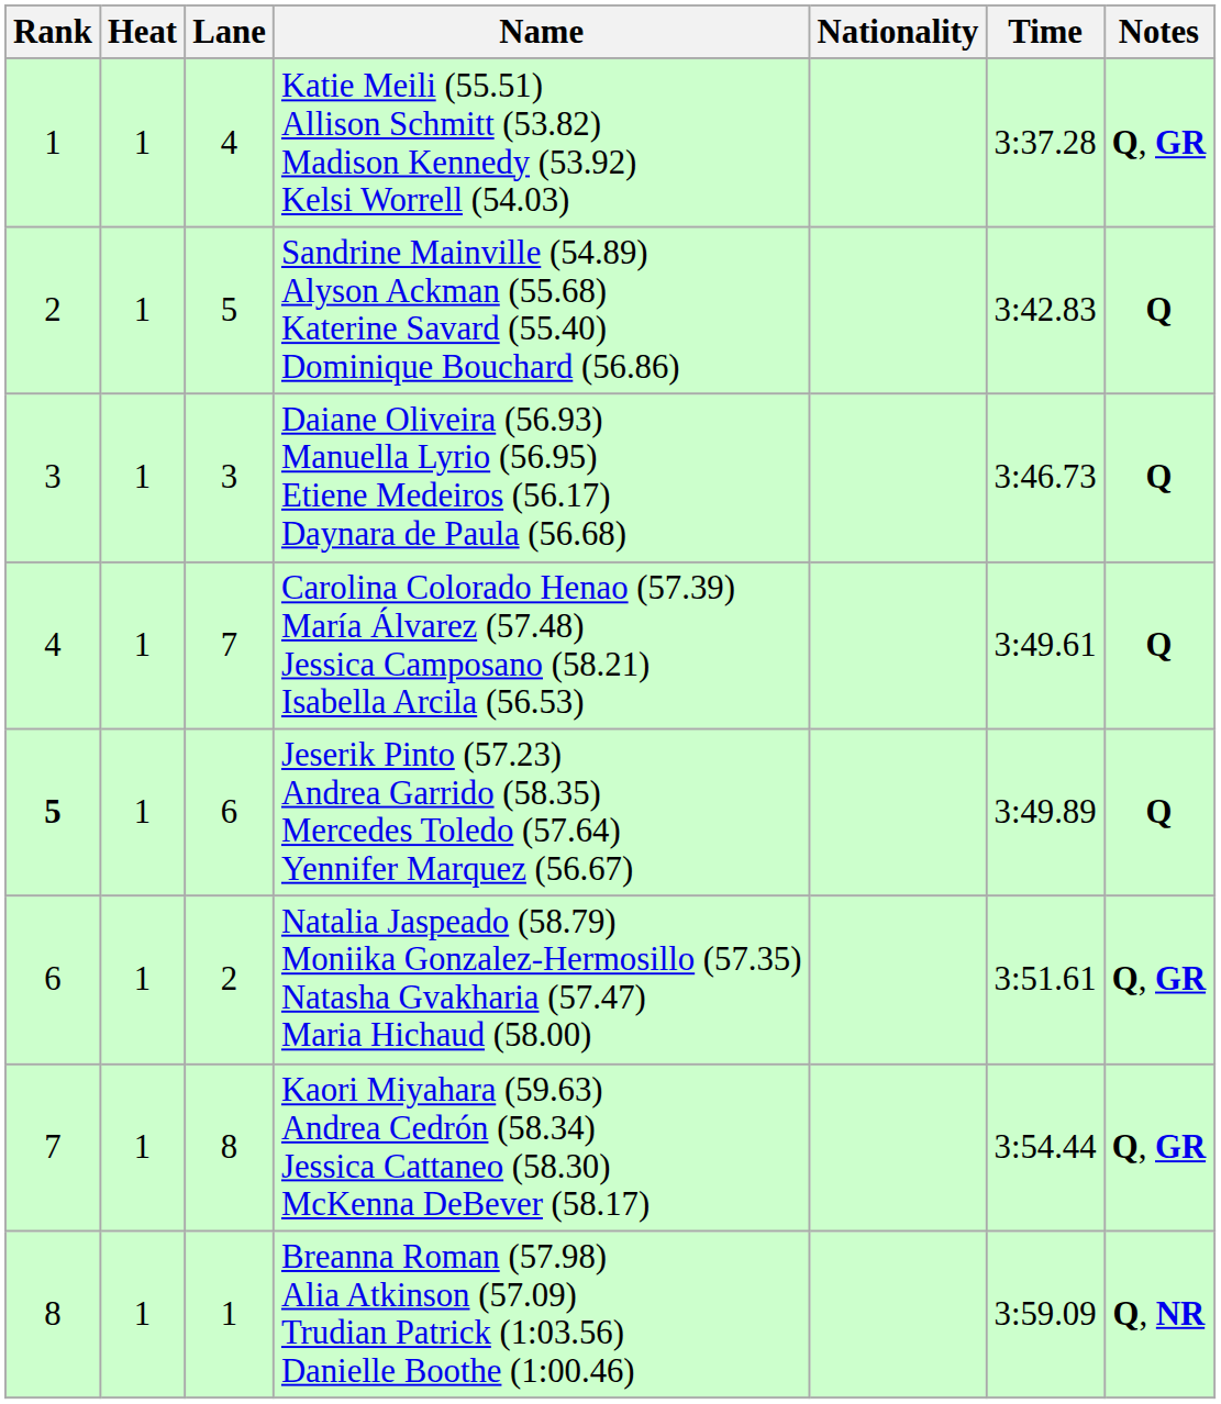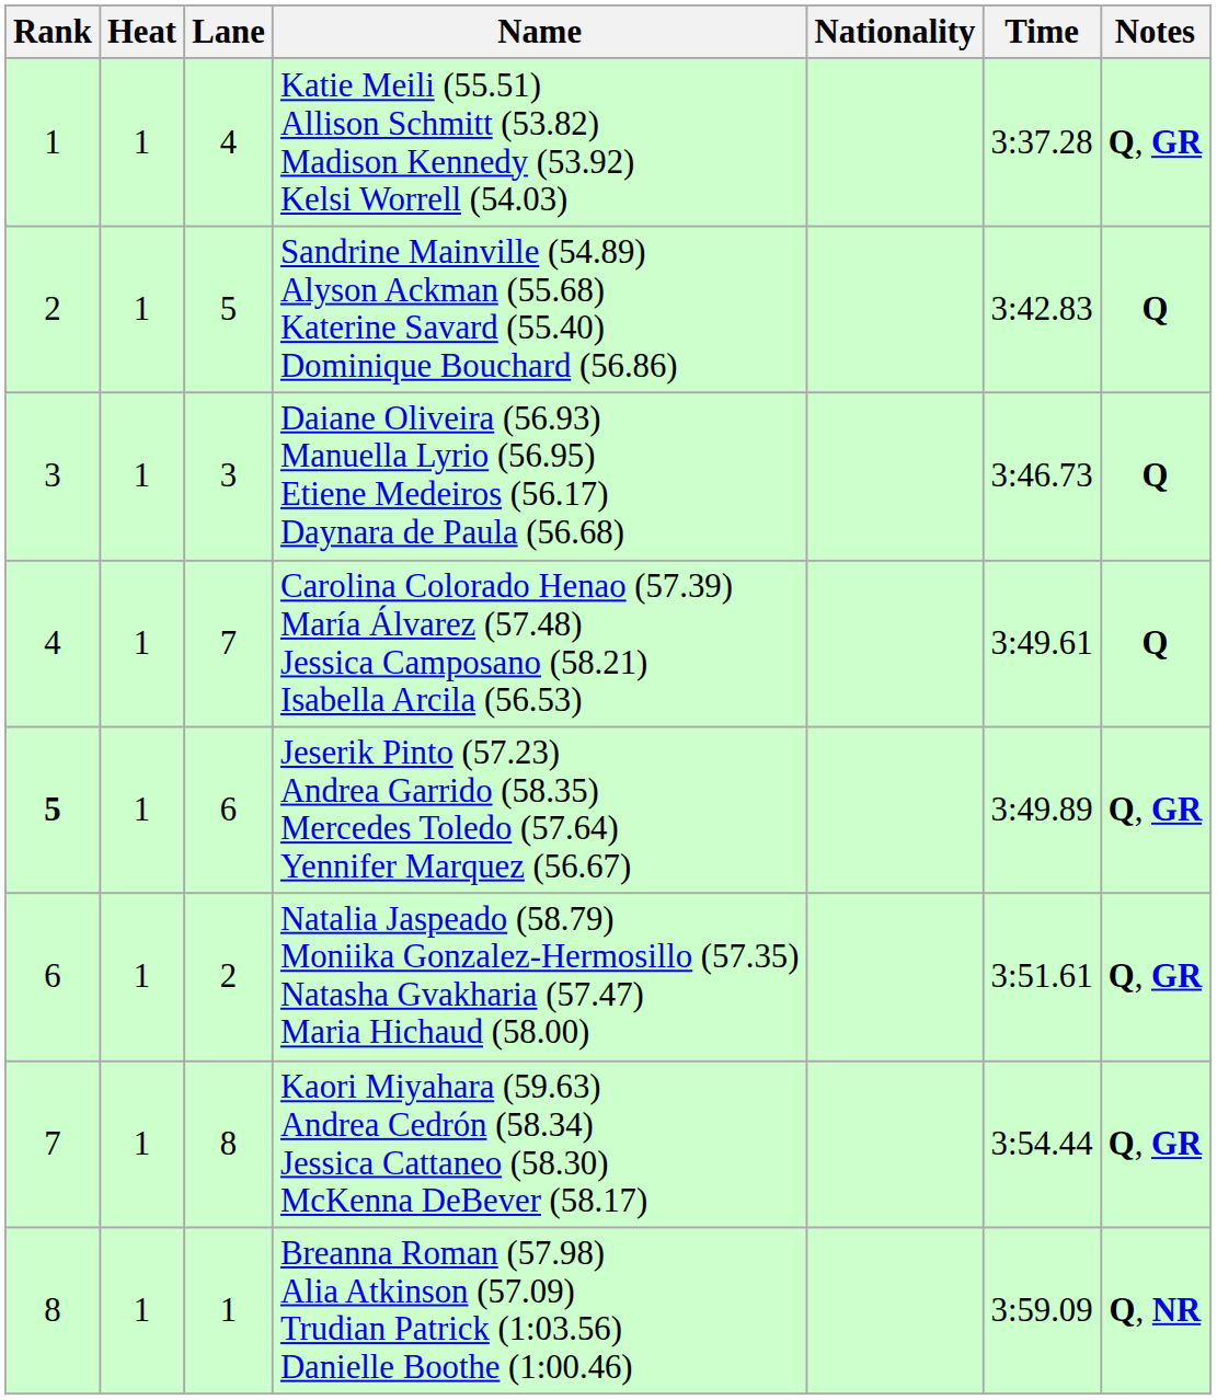row 6 | Notes: Q -> Q, GR
